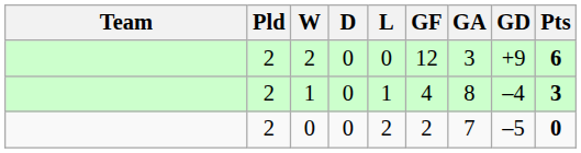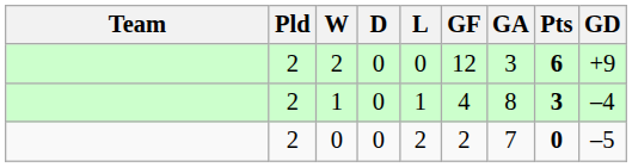columns swapped: GD <-> Pts
